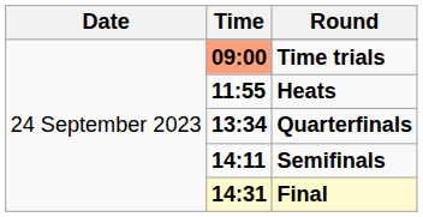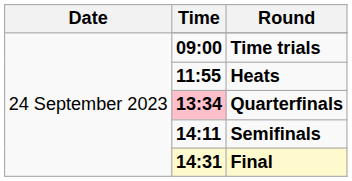Time trials | Time: lightsalmon background -> no background
Quarterfinals | Time: no background -> pink background
